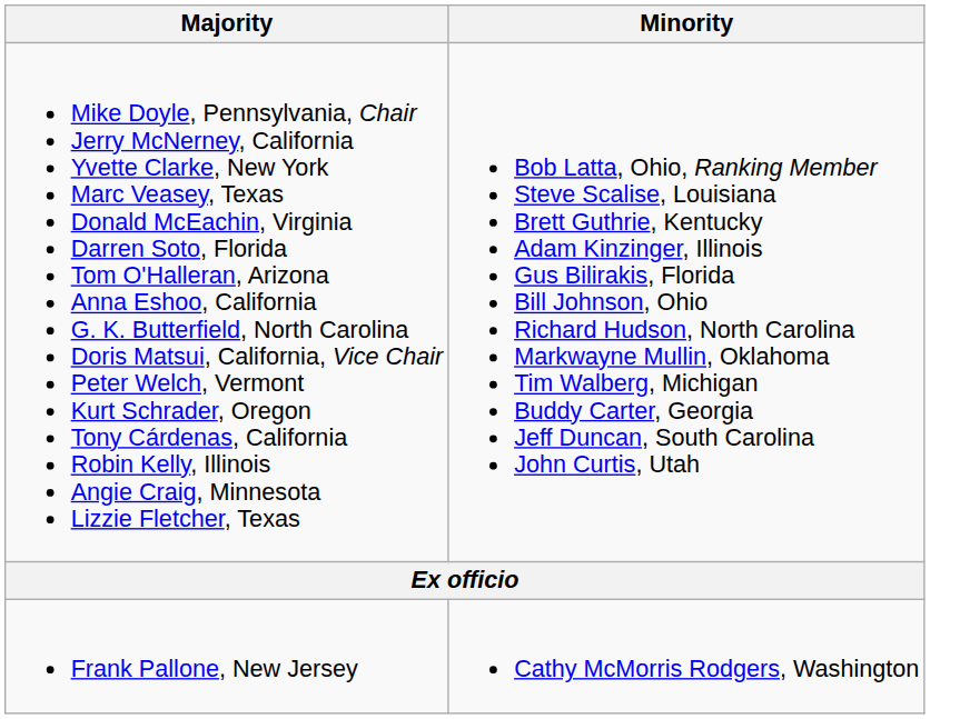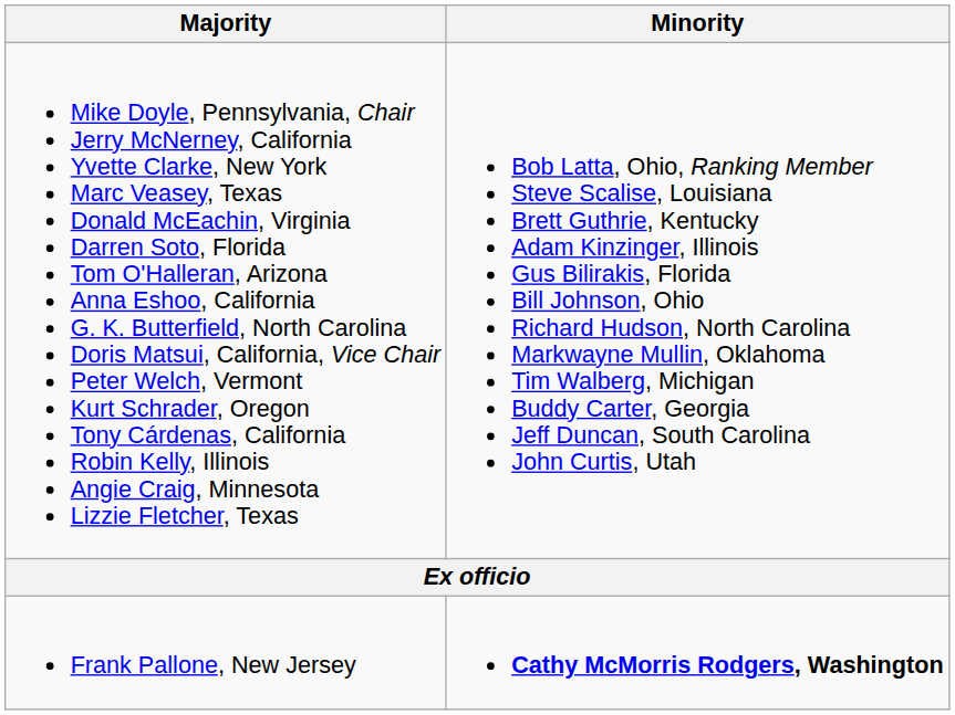Frank Pallone, New Jersey | Minority: normal -> bold
